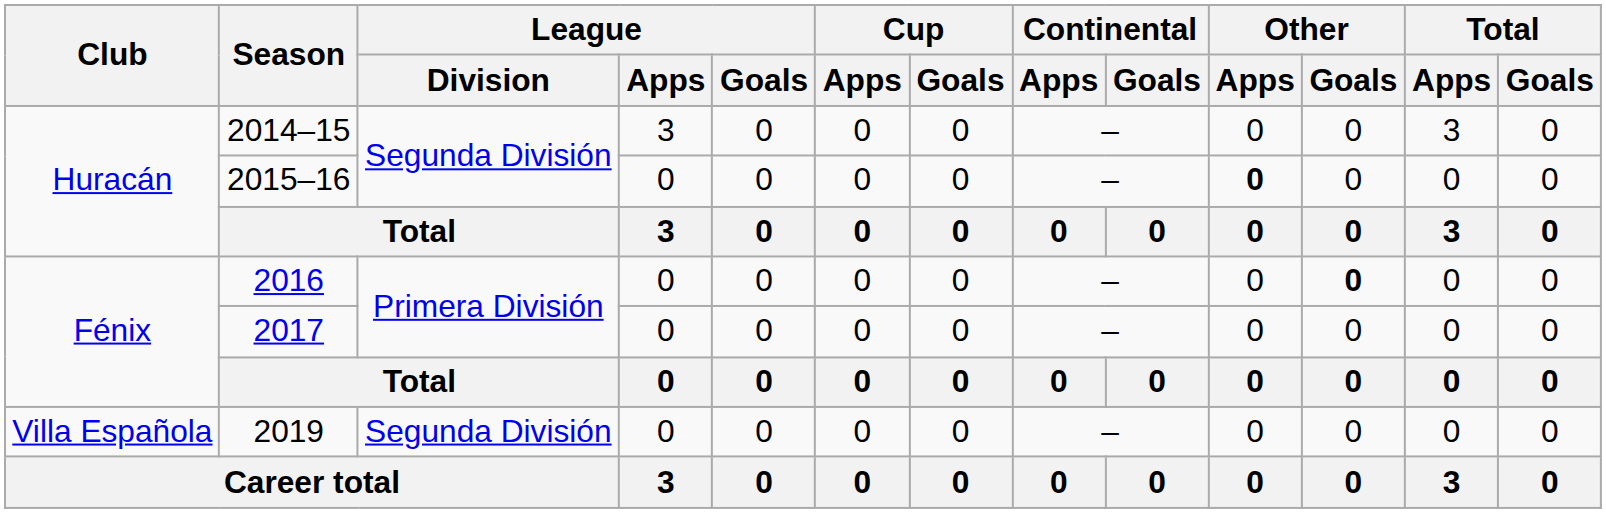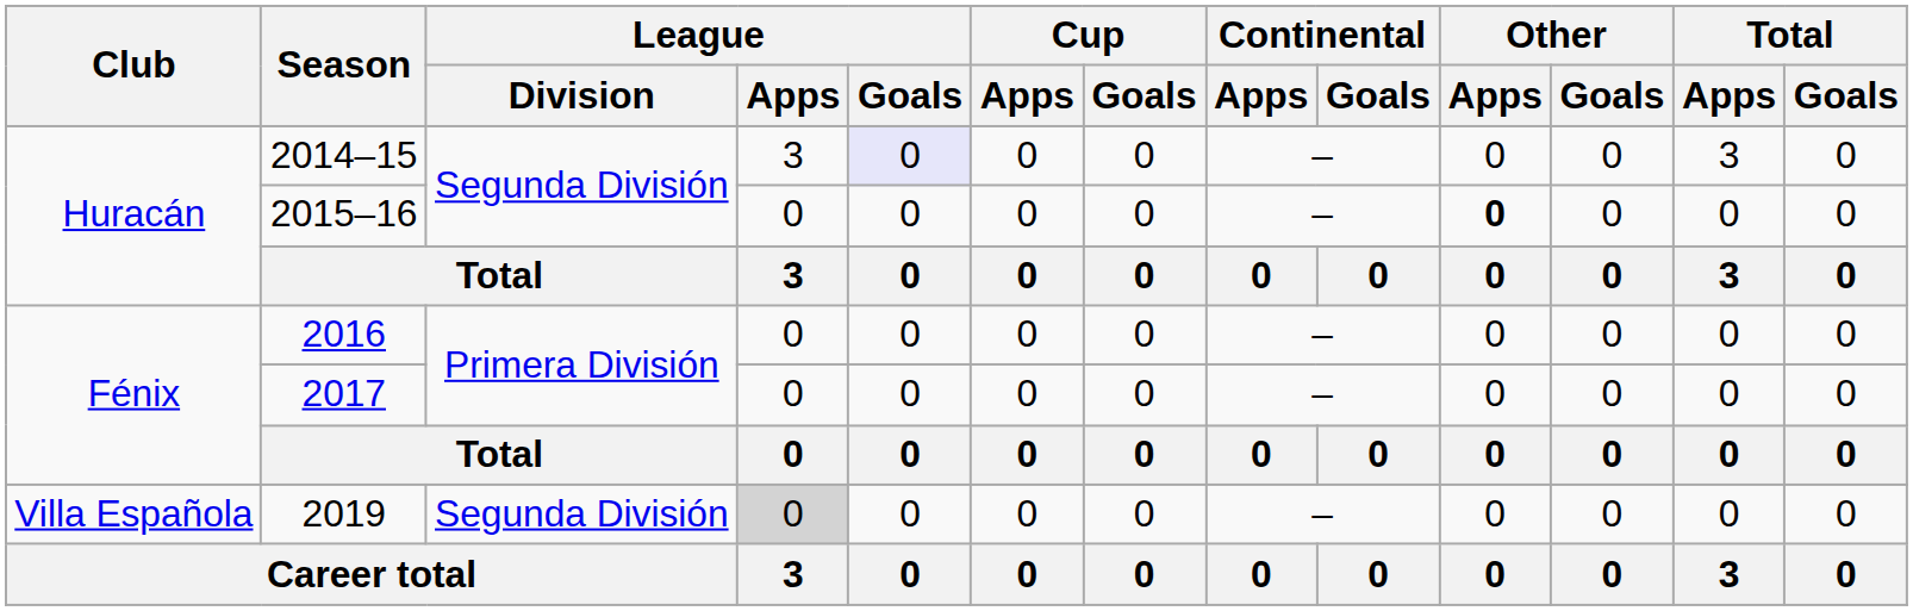2014–15 | League / Goals: no background -> lavender background
2016 | Other / Goals: bold -> normal
2019 | League / Apps: no background -> lightgrey background
